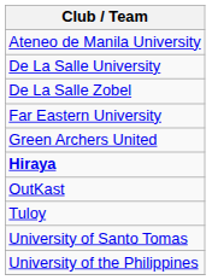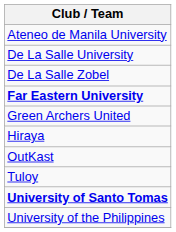row 5 | column 1: normal -> bold
row 7 | column 1: bold -> normal
row 10 | column 1: normal -> bold
